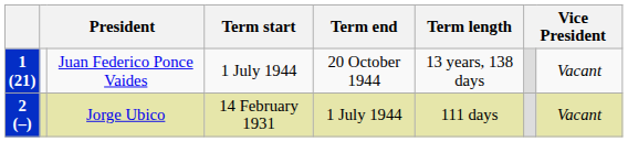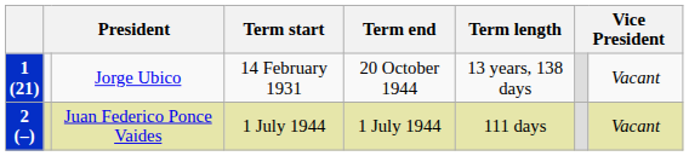1 (21) | column 3: Juan Federico Ponce Vaides -> Jorge Ubico
1 (21) | Term start: 1 July 1944 -> 14 February 1931
2 (–) | column 3: Jorge Ubico -> Juan Federico Ponce Vaides
2 (–) | Term start: 14 February 1931 -> 1 July 1944
